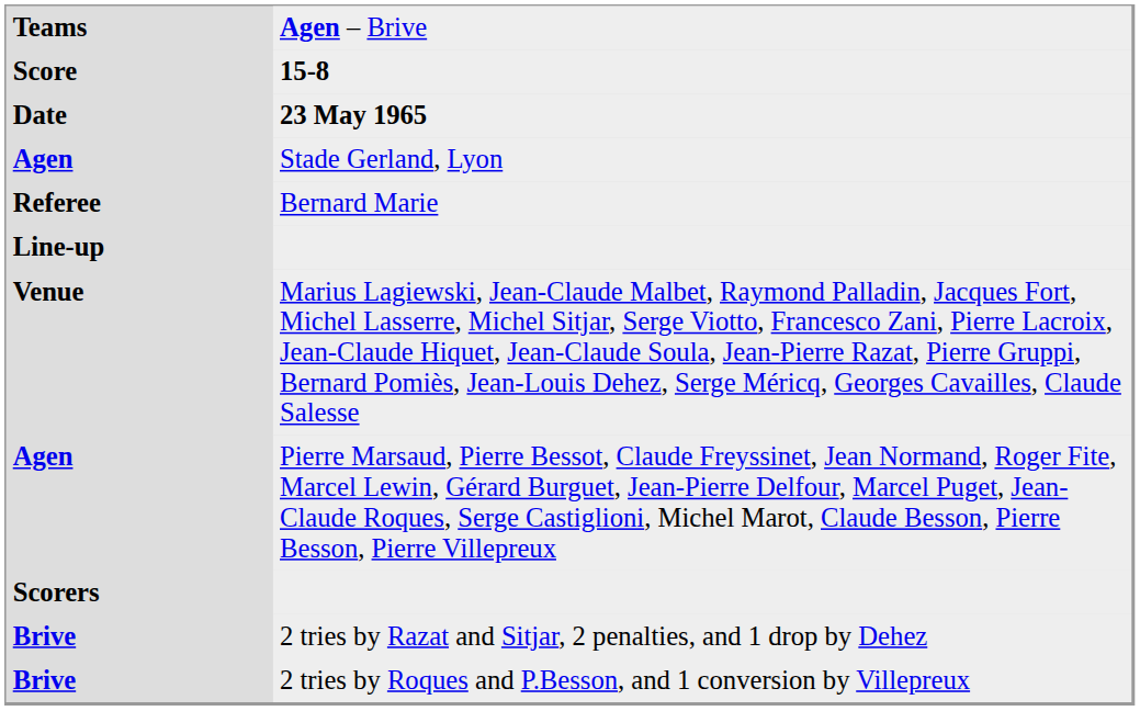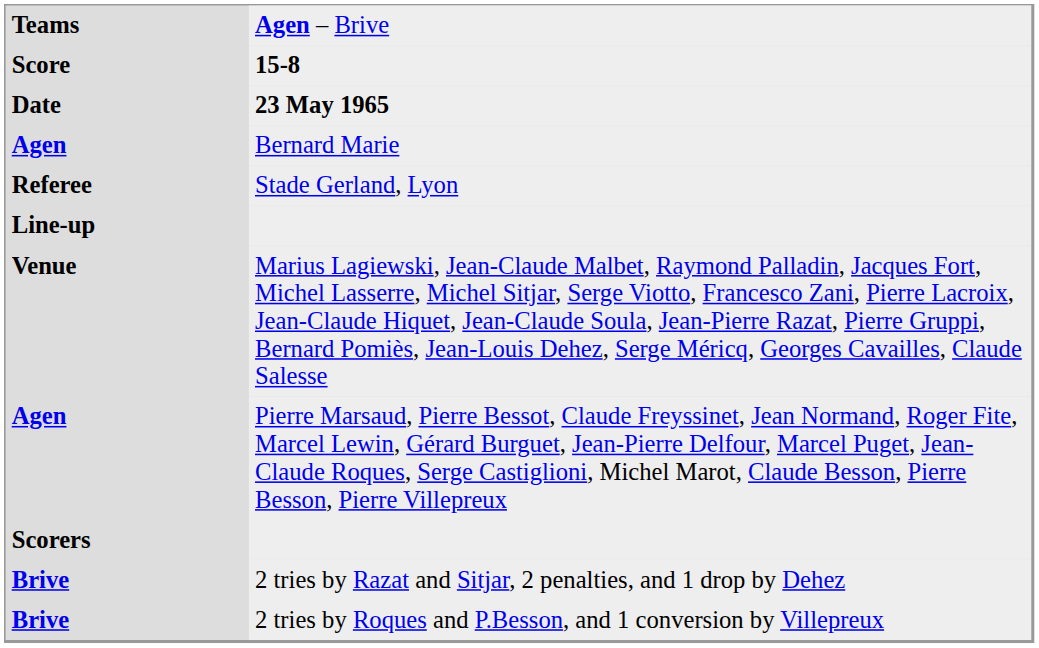row 4 | column 2: Stade Gerland, Lyon -> Bernard Marie
row 5 | column 2: Bernard Marie -> Stade Gerland, Lyon
